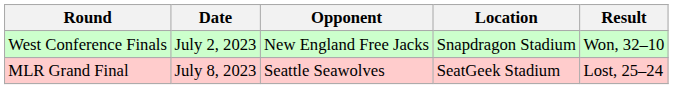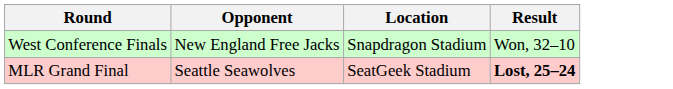- column: Date | July 2, 2023 | July 8, 2023
MLR Grand Final | Result: normal -> bold
